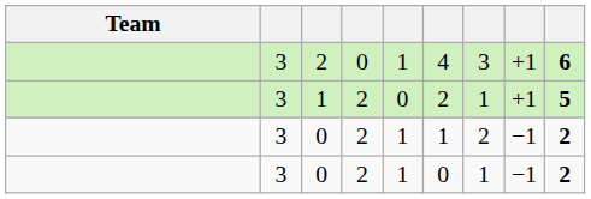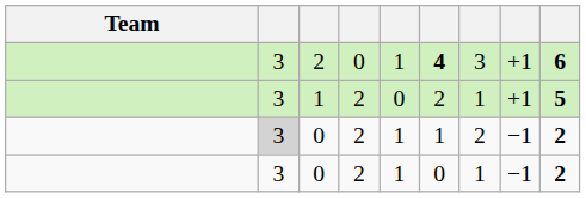row 2 | column 6: normal -> bold
row 4 | column 2: no background -> lightgrey background
